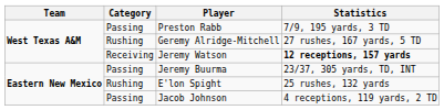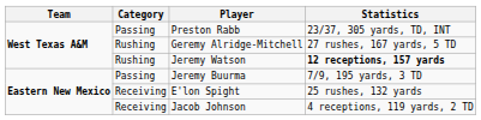Preston Rabb | Statistics: 7/9, 195 yards, 3 TD -> 23/37, 305 yards, TD, INT
Jeremy Watson | Category: Receiving -> Rushing
Jeremy Buurma | Statistics: 23/37, 305 yards, TD, INT -> 7/9, 195 yards, 3 TD
E'lon Spight | Category: Rushing -> Receiving
Jacob Johnson | Category: Passing -> Receiving
